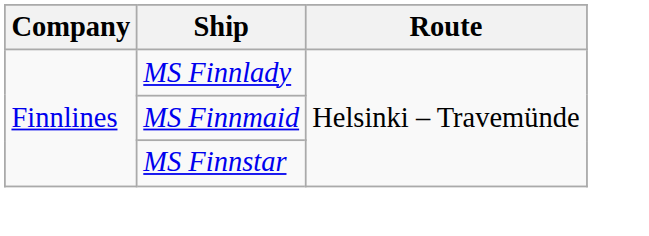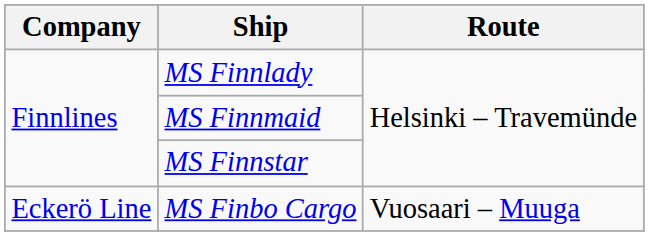+ row: Eckerö Line | MS Finbo Cargo | Vuosaari – Muuga
